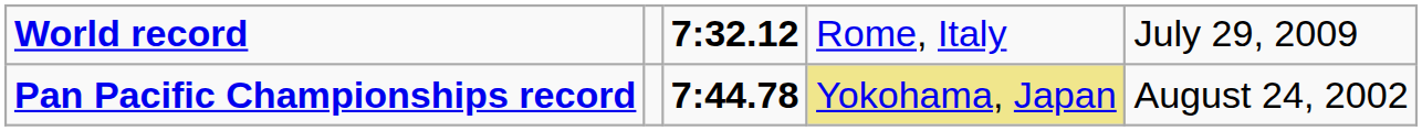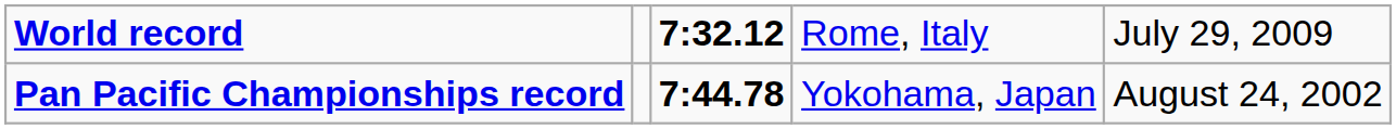Pan Pacific Championships record | column 4: khaki background -> no background
